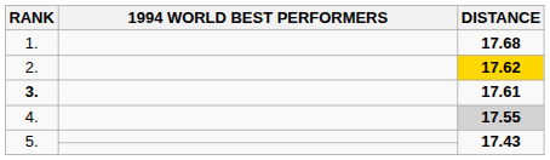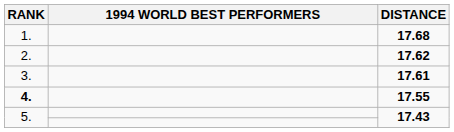2. | DISTANCE: gold background -> no background
3. | RANK: bold -> normal
4. | RANK: normal -> bold
4. | DISTANCE: lightgrey background -> no background
